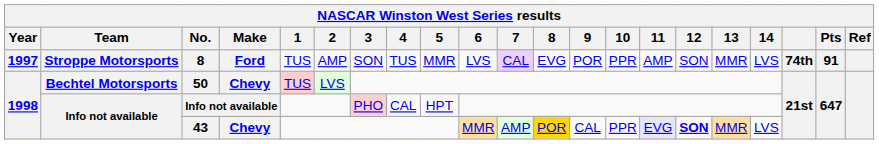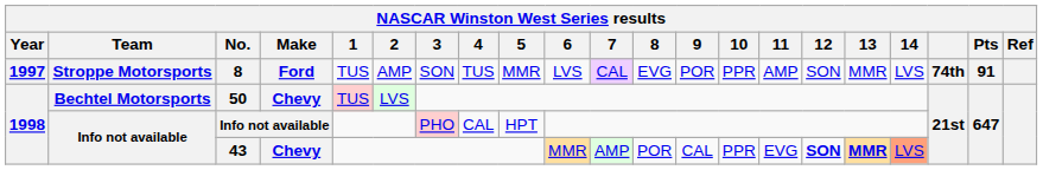43 | 8: gold background -> no background
43 | 11: lavender background -> no background
43 | 13: normal -> bold
43 | 14: no background -> lightsalmon background
